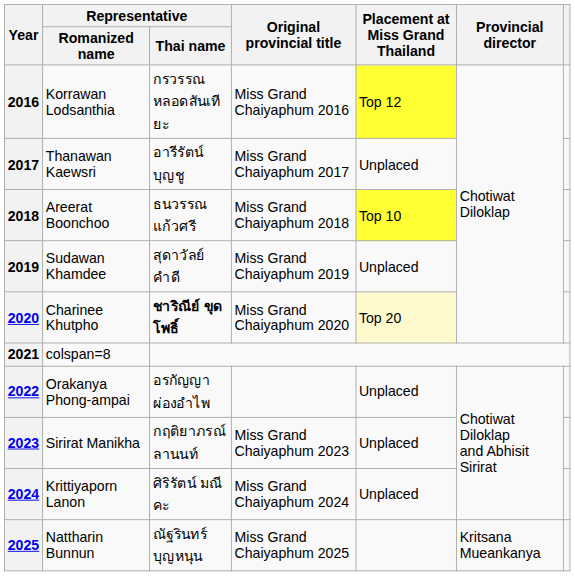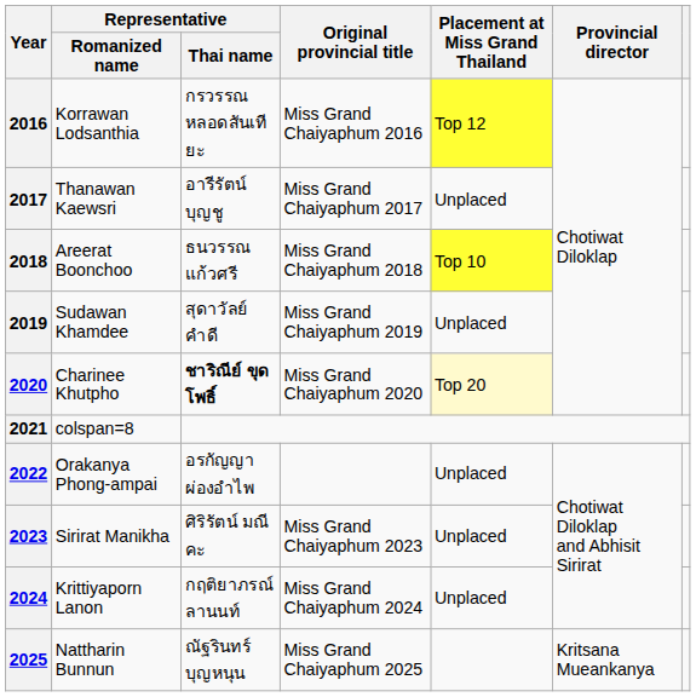2023 | Representative / Thai name: กฤติยาภรณ์ ลานนท์ -> ศิริรัตน์ มณีคะ
2024 | Representative / Thai name: ศิริรัตน์ มณีคะ -> กฤติยาภรณ์ ลานนท์
